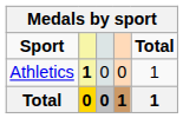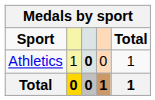Athletics | column 2: bold -> normal
Athletics | column 3: normal -> bold
